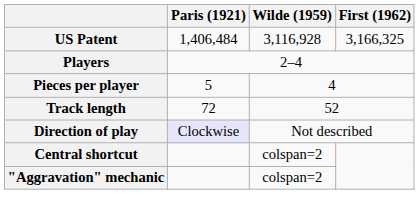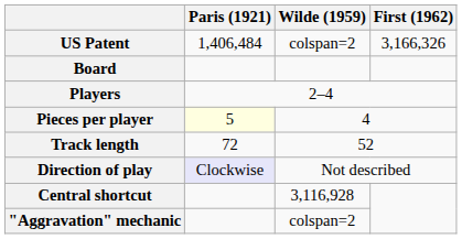US Patent | Wilde (1959): 3,116,928 -> colspan=2
US Patent | First (1962): 3,166,325 -> 3,166,326
+ row: Board
Pieces per player | Paris (1921): no background -> lightyellow background
Central shortcut | Wilde (1959): colspan=2 -> 3,116,928
